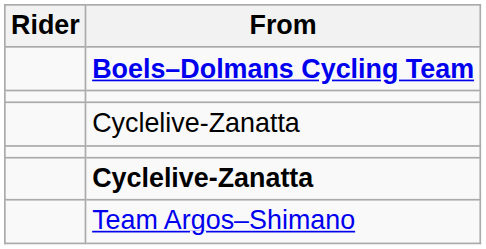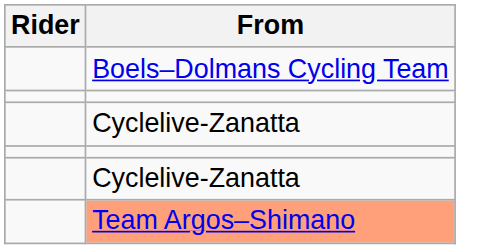row 2 | From: bold -> normal
row 6 | From: bold -> normal
row 7 | From: no background -> lightsalmon background
